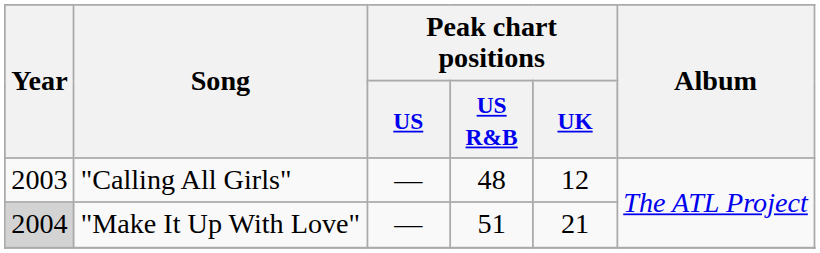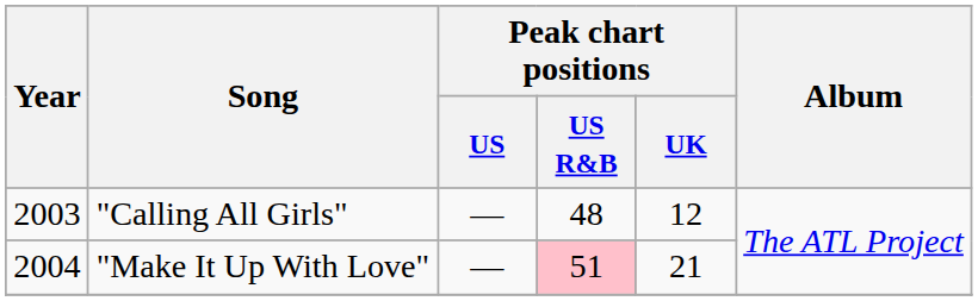"Make It Up With Love" | Year: lightgrey background -> no background
"Make It Up With Love" | Peak chart positions / US R&B: no background -> pink background
